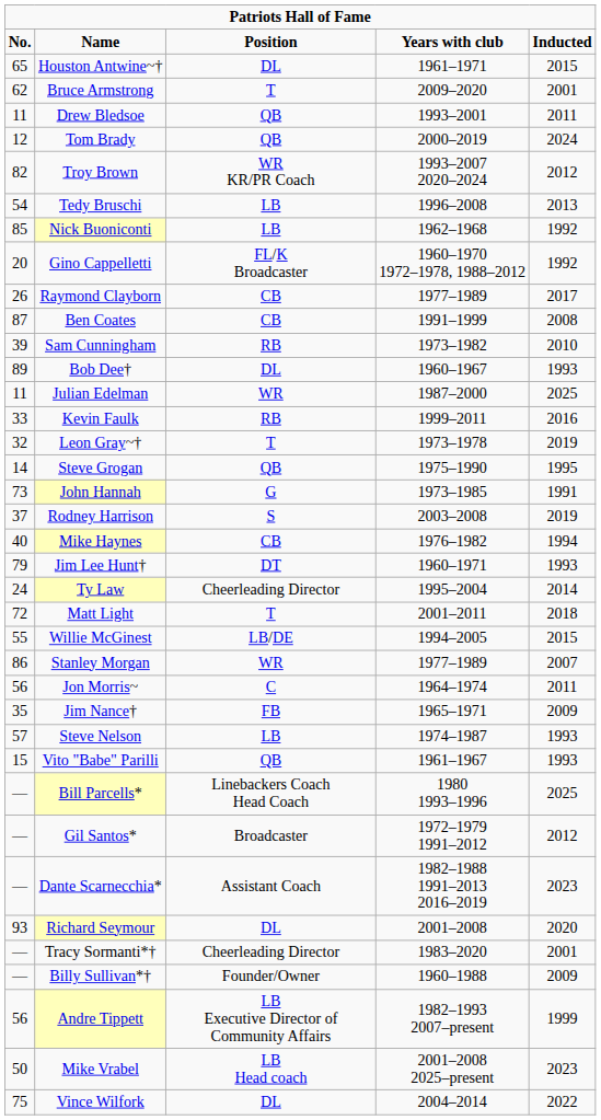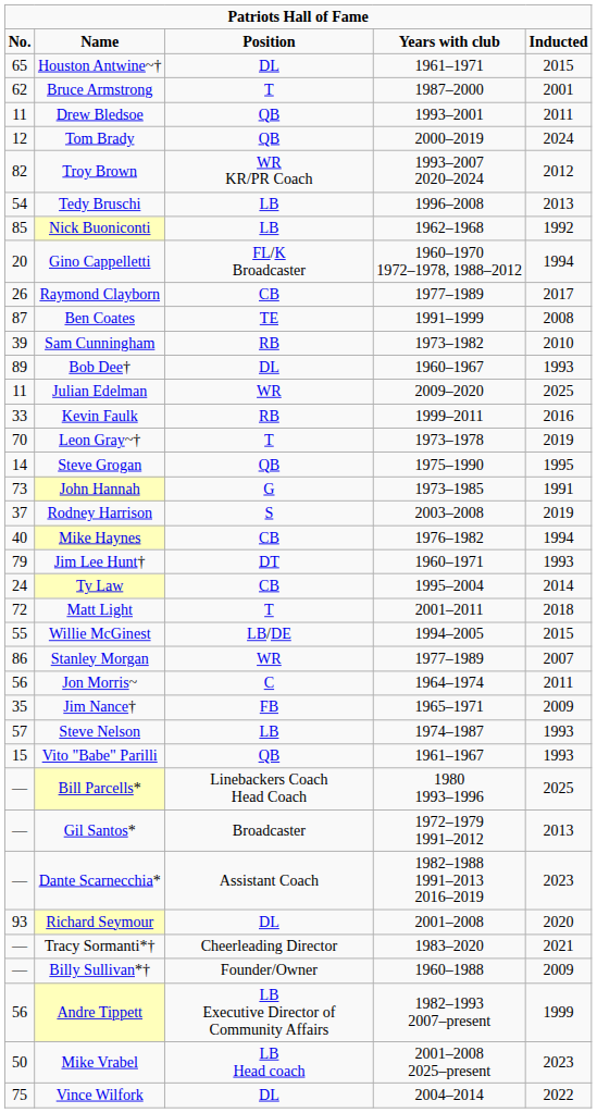Bruce Armstrong | column 4: 2009–2020 -> 1987–2000
Gino Cappelletti | column 5: 1992 -> 1994
Ben Coates | column 3: CB -> TE
Julian Edelman | column 4: 1987–2000 -> 2009–2020
Leon Gray~† | column 1: 32 -> 70
Ty Law | column 3: Cheerleading Director -> CB
Gil Santos* | column 5: 2012 -> 2013
Tracy Sormanti*† | column 5: 2001 -> 2021
